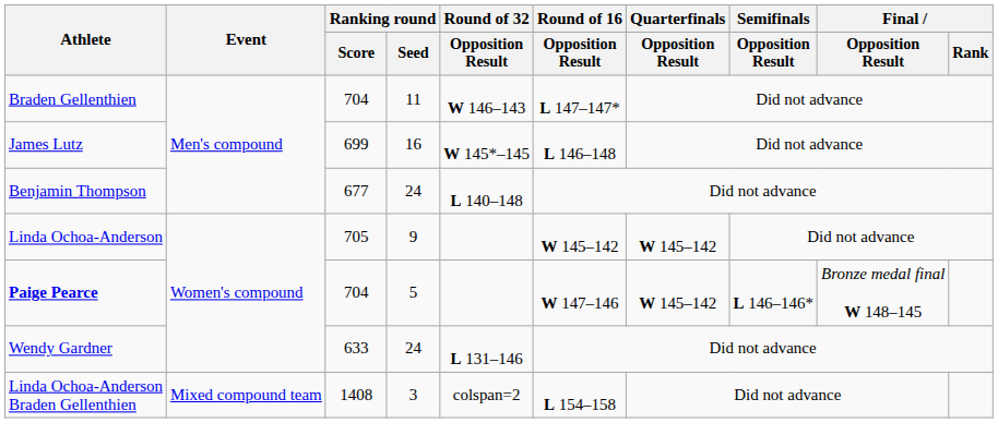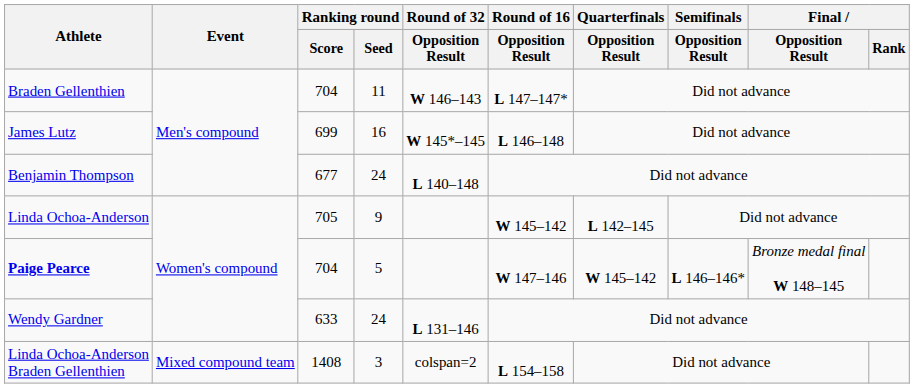Linda Ochoa-Anderson | Quarterfinals / Opposition Result: W 145–142 -> L 142–145
